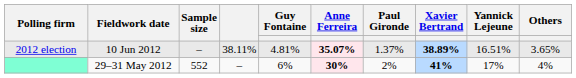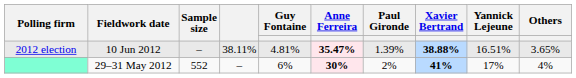2012 election | Anne Ferreira: 35.07% -> 35.47%
2012 election | Paul Gironde: 1.37% -> 1.39%
2012 election | Xavier Bertrand: 38.89% -> 38.88%
